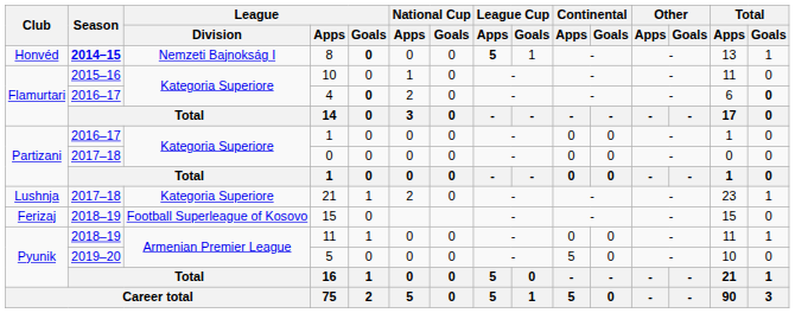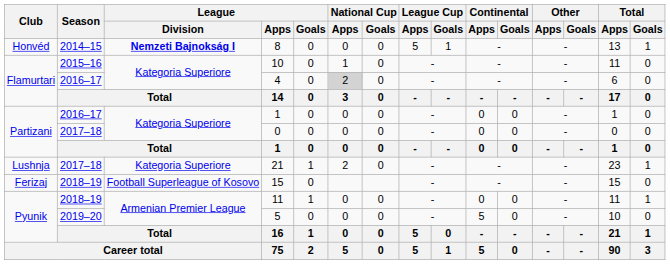8 | Season: bold -> normal
8 | League / Division: normal -> bold
8 | League / Goals: bold -> normal
8 | League Cup / Apps: bold -> normal
4 | League / Goals: bold -> normal
4 | National Cup / Apps: no background -> lightgrey background
4 | Total / Goals: bold -> normal
